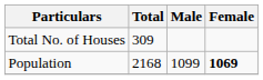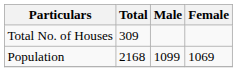Population | Female: bold -> normal
